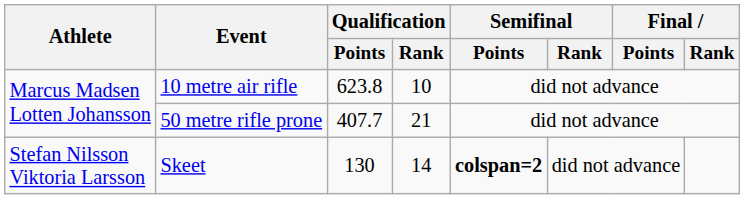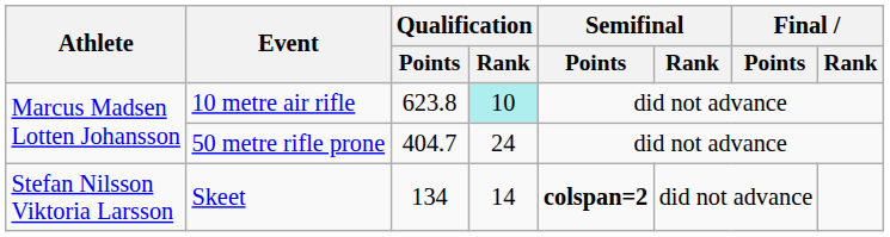10 metre air rifle | Qualification / Rank: no background -> paleturquoise background
50 metre rifle prone | Qualification / Points: 407.7 -> 404.7
50 metre rifle prone | Qualification / Rank: 21 -> 24
Skeet | Qualification / Points: 130 -> 134
